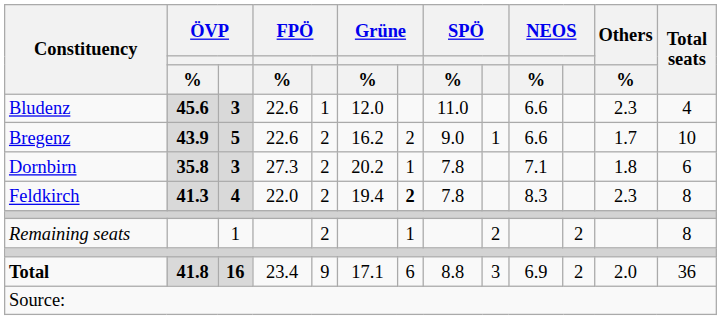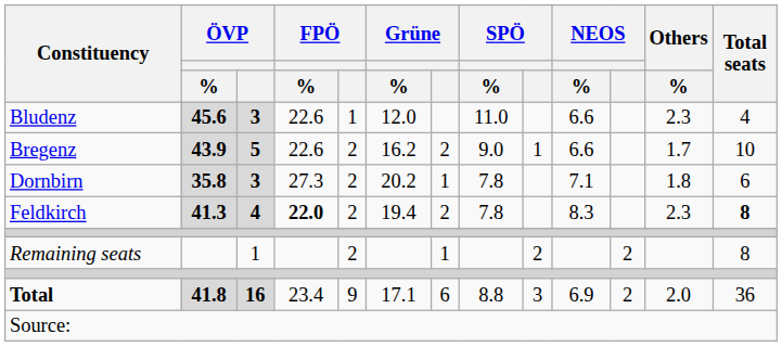Feldkirch | FPÖ / %: normal -> bold
Feldkirch | Grüne: bold -> normal
Feldkirch | Total seats: normal -> bold
